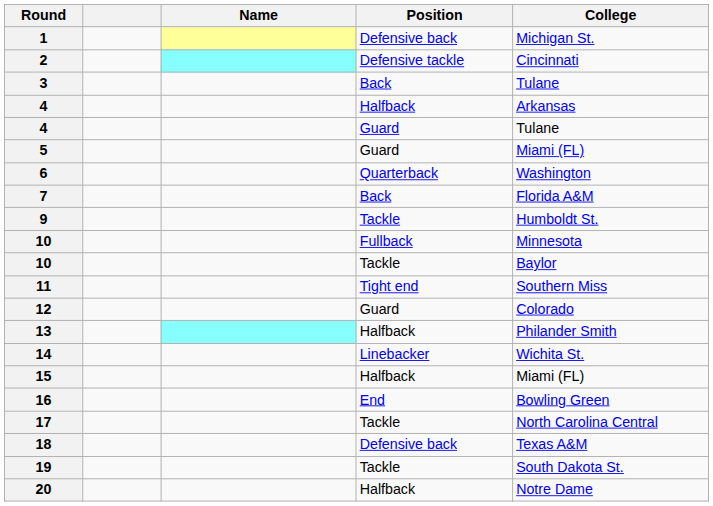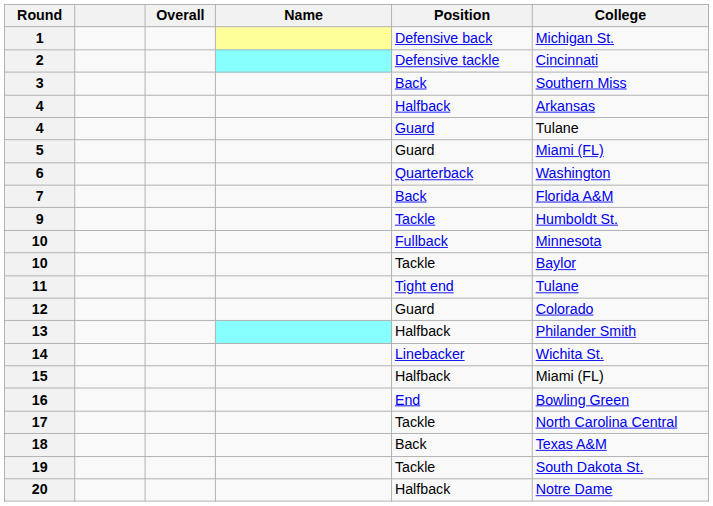+ column: Overall
3 | College: Tulane -> Southern Miss
11 | College: Southern Miss -> Tulane
18 | Position: Defensive back -> Back
